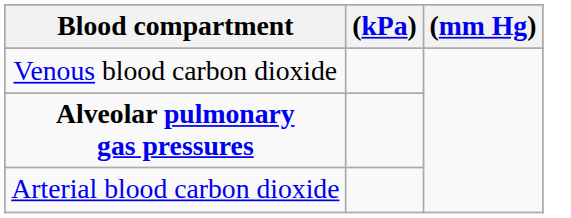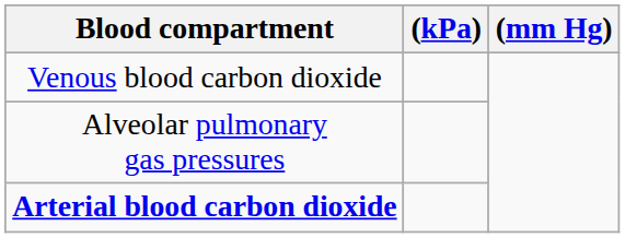Alveolar pulmonary gas pressures | Blood compartment: bold -> normal
Arterial blood carbon dioxide | Blood compartment: normal -> bold
